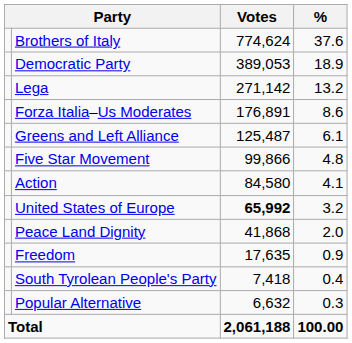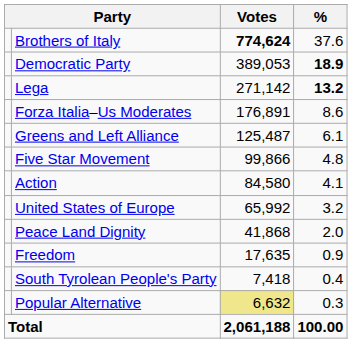Brothers of Italy | Votes: normal -> bold
Democratic Party | %: normal -> bold
Lega | %: normal -> bold
United States of Europe | Votes: bold -> normal
Popular Alternative | Votes: no background -> khaki background
